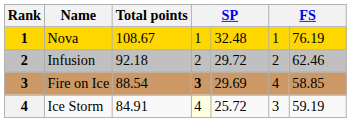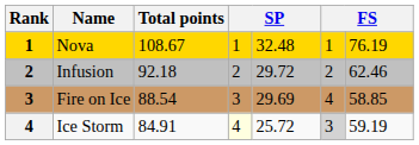Fire on Ice | column 4: bold -> normal
Ice Storm | column 6: no background -> lightgrey background
